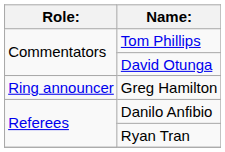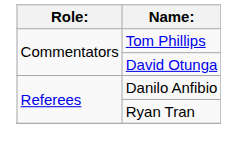- row: Ring announcer | Greg Hamilton
